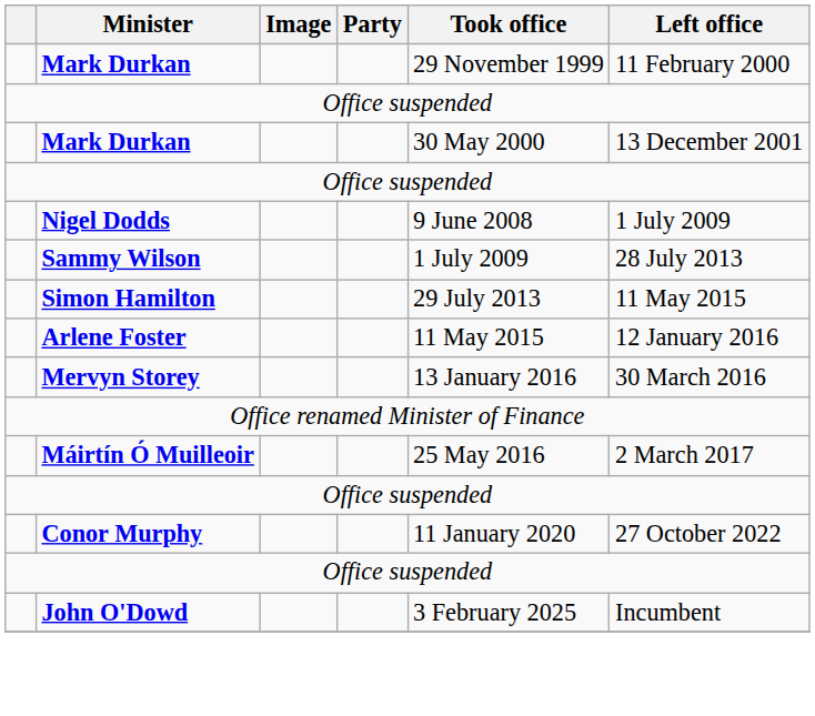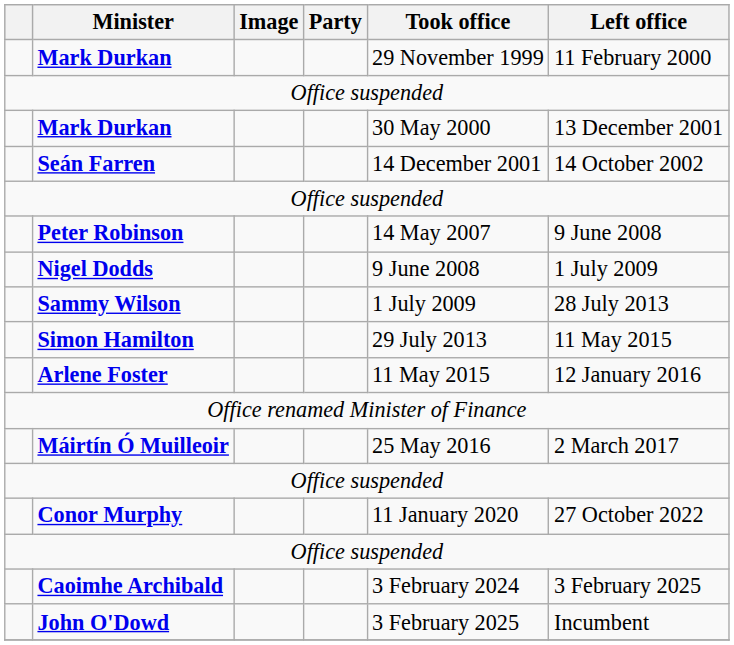+ row: Seán Farren | 14 December 2001 | 14 October 2002
+ row: Peter Robinson | 14 May 2007 | 9 June 2008
- row: Mervyn Storey | 13 January 2016 | 30 March 2016
+ row: Caoimhe Archibald | 3 February 2024 | 3 February 2025
